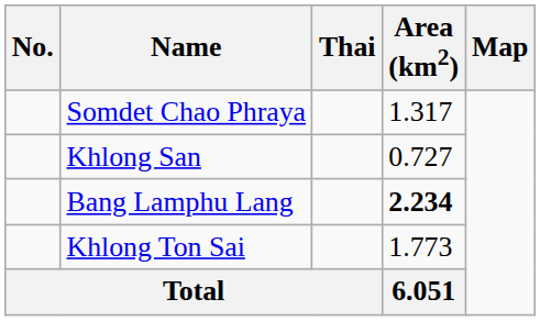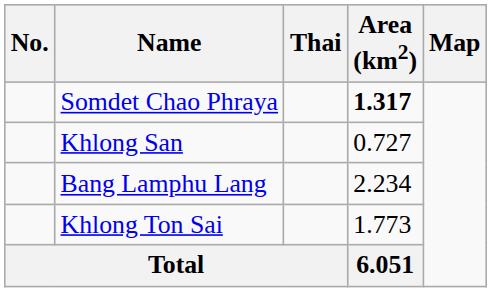Somdet Chao Phraya | Area (km2): normal -> bold
Bang Lamphu Lang | Area (km2): bold -> normal
